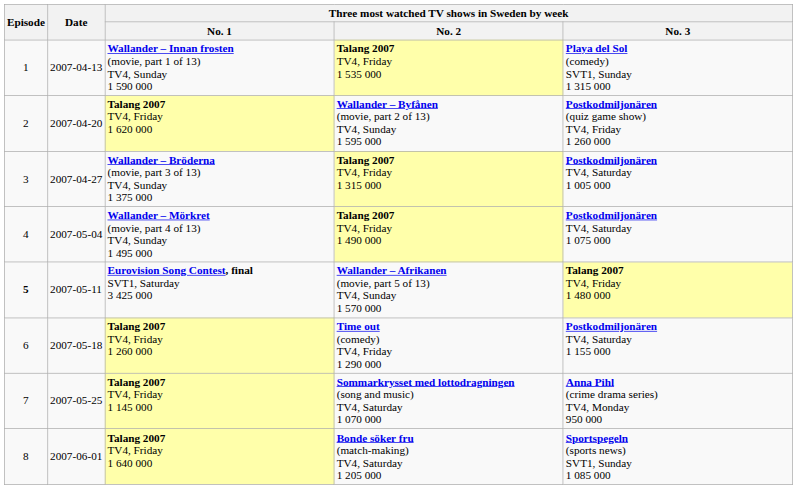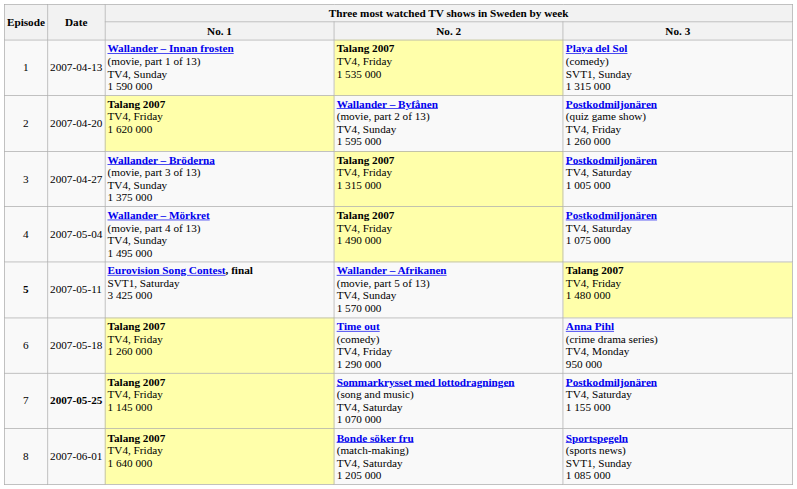Talang 2007 TV4, Friday 1 260 000 | Three most watched TV shows in Sweden by week / No. 3: Postkodmiljonären TV4, Saturday 1 155 000 -> Anna Pihl (crime drama series) TV4, Monday 950 000
Talang 2007 TV4, Friday 1 145 000 | Date: normal -> bold
Talang 2007 TV4, Friday 1 145 000 | Three most watched TV shows in Sweden by week / No. 3: Anna Pihl (crime drama series) TV4, Monday 950 000 -> Postkodmiljonären TV4, Saturday 1 155 000
